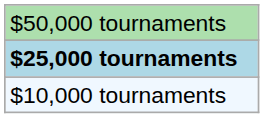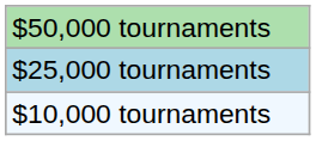row 2 | column 1: bold -> normal
